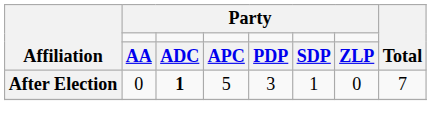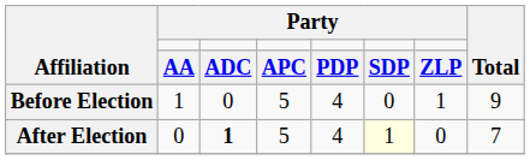+ row: Before Election | 1 | 0 | 5 | 4 | 0 | 1 | 9
After Election | column 5: 3 -> 4
After Election | column 6: no background -> lightyellow background
